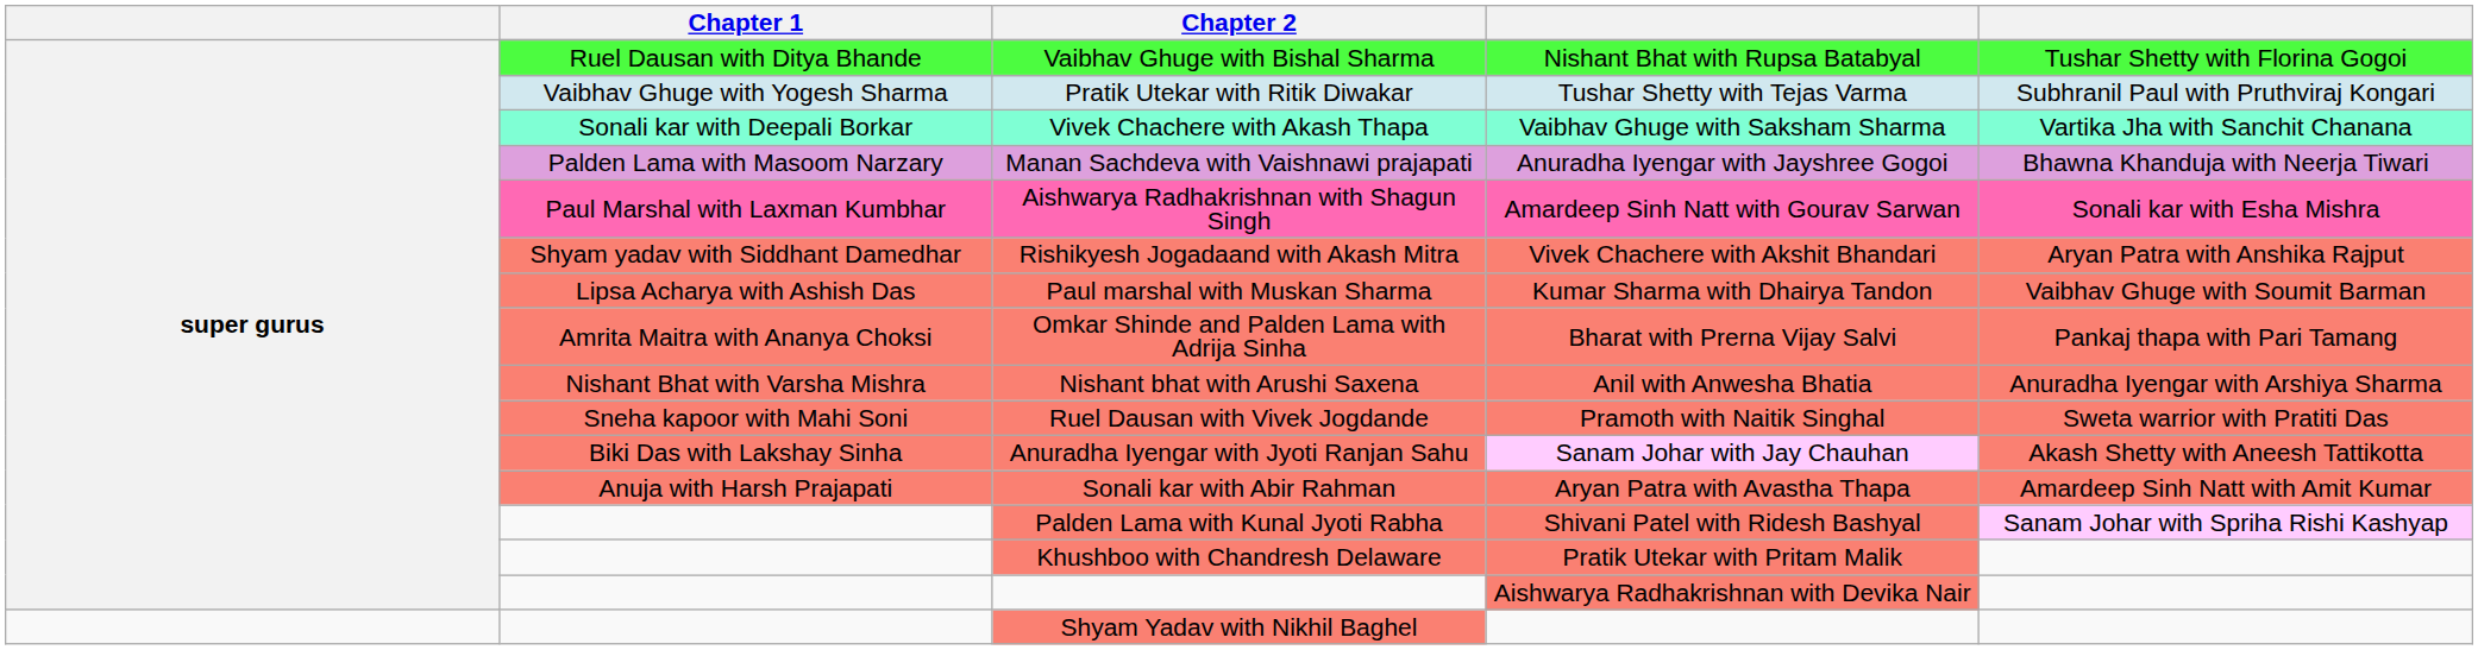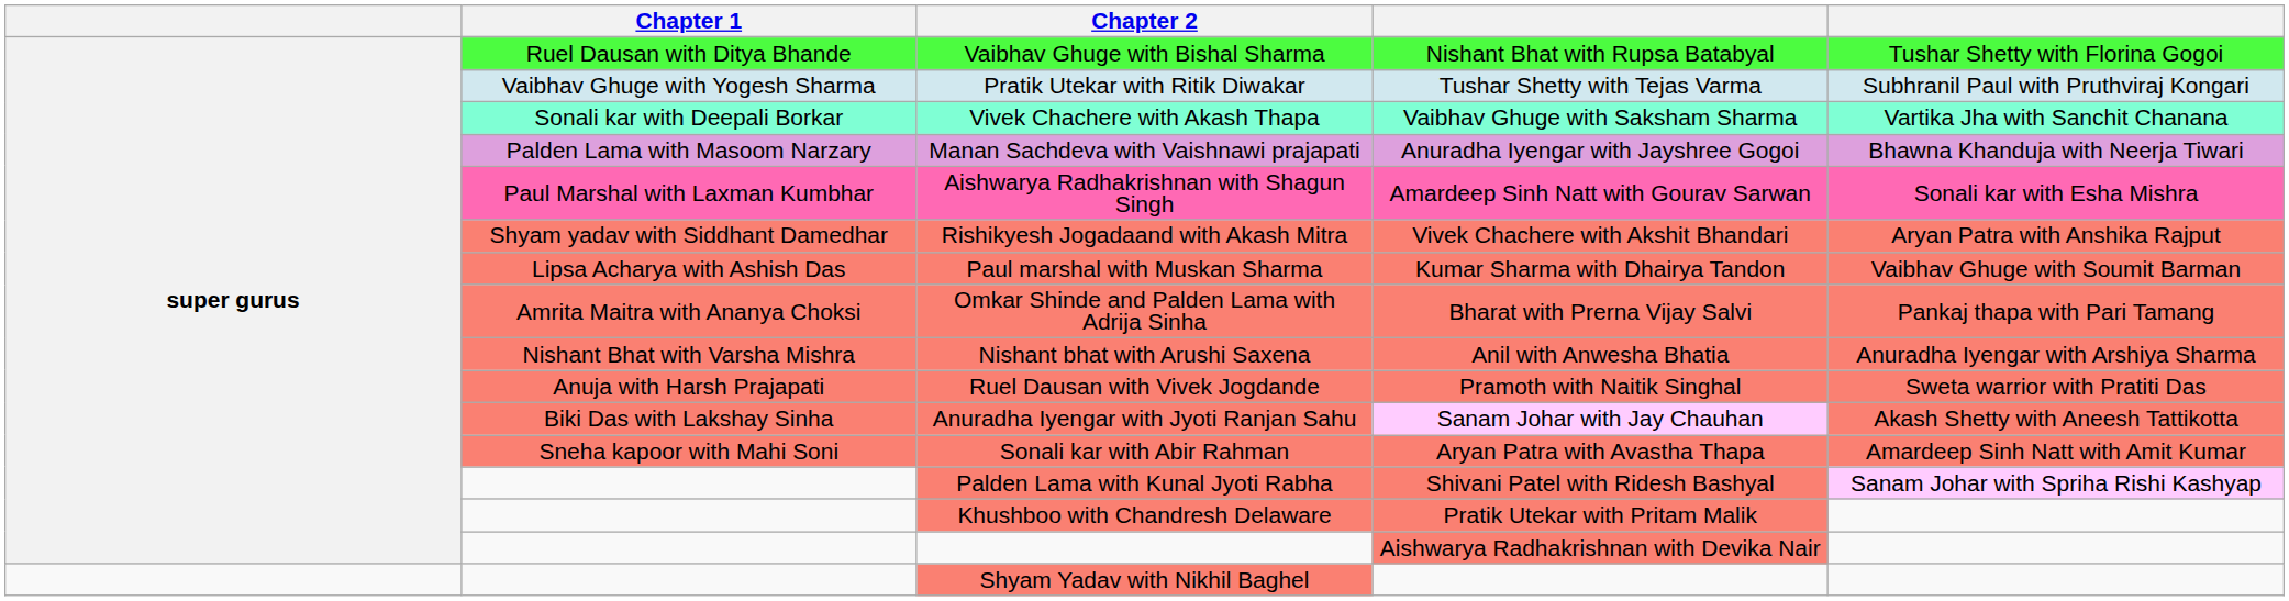Ruel Dausan with Vivek Jogdande | Chapter 1: Sneha kapoor with Mahi Soni -> Anuja with Harsh Prajapati
Sonali kar with Abir Rahman | Chapter 1: Anuja with Harsh Prajapati -> Sneha kapoor with Mahi Soni
